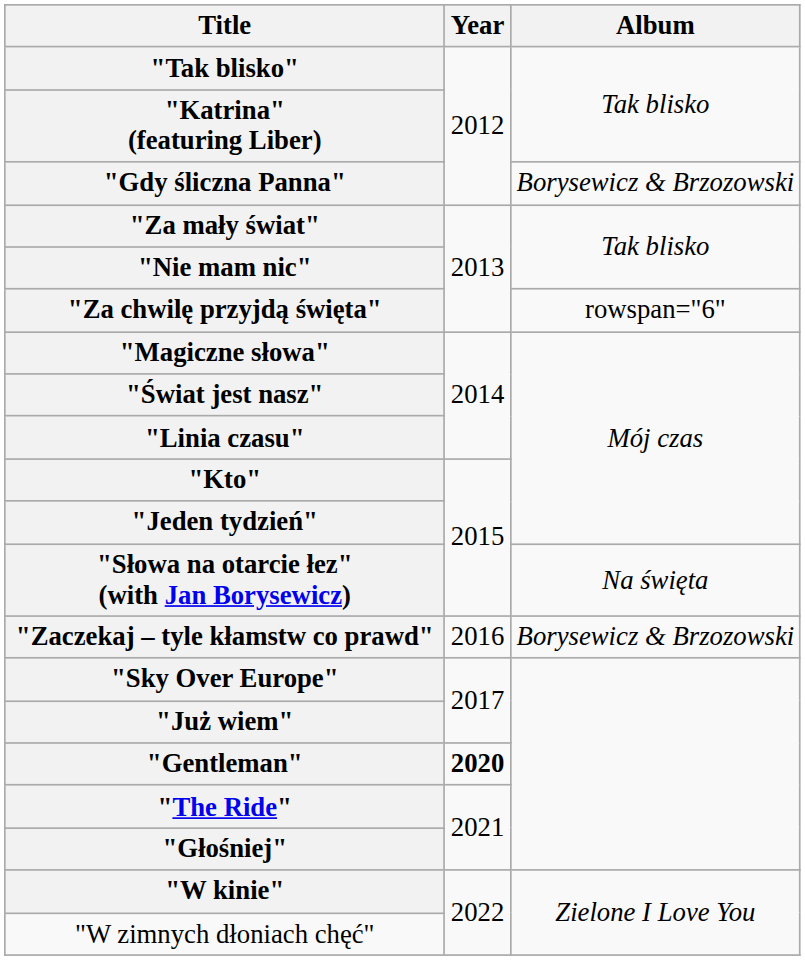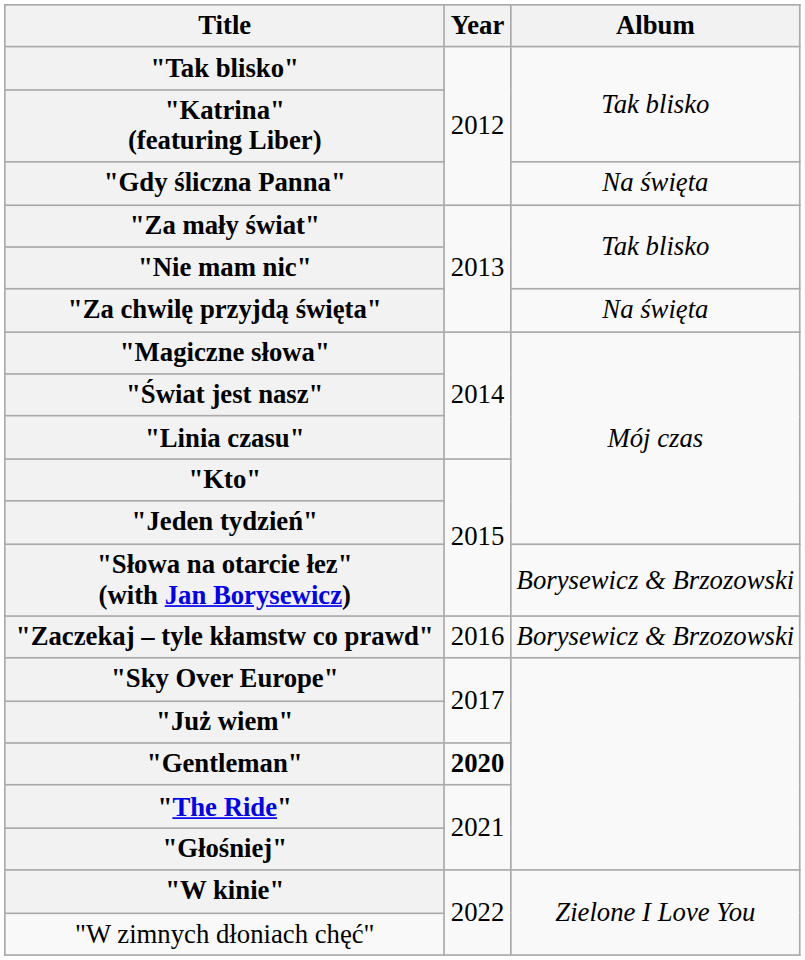"Gdy śliczna Panna" | Album: Borysewicz & Brzozowski -> Na święta
"Za chwilę przyjdą święta" | Album: rowspan="6" -> Na święta
"Słowa na otarcie łez" (with Jan Borysewicz) | Album: Na święta -> Borysewicz & Brzozowski
